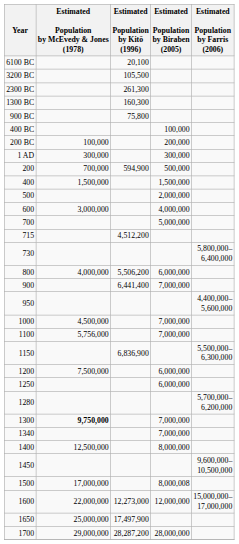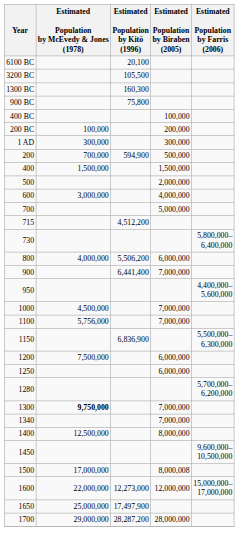- row: 2300 BC | 261,300
